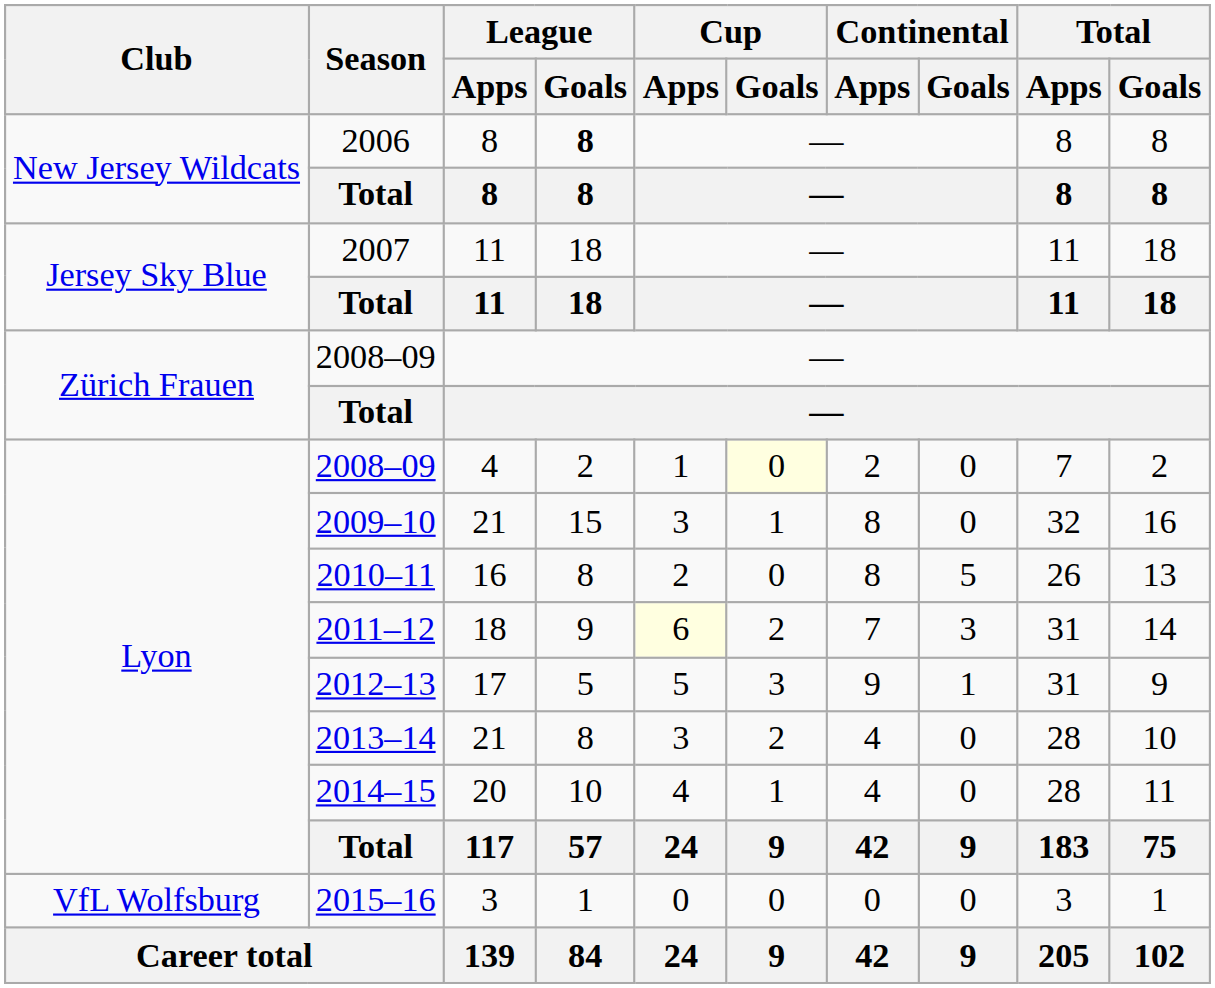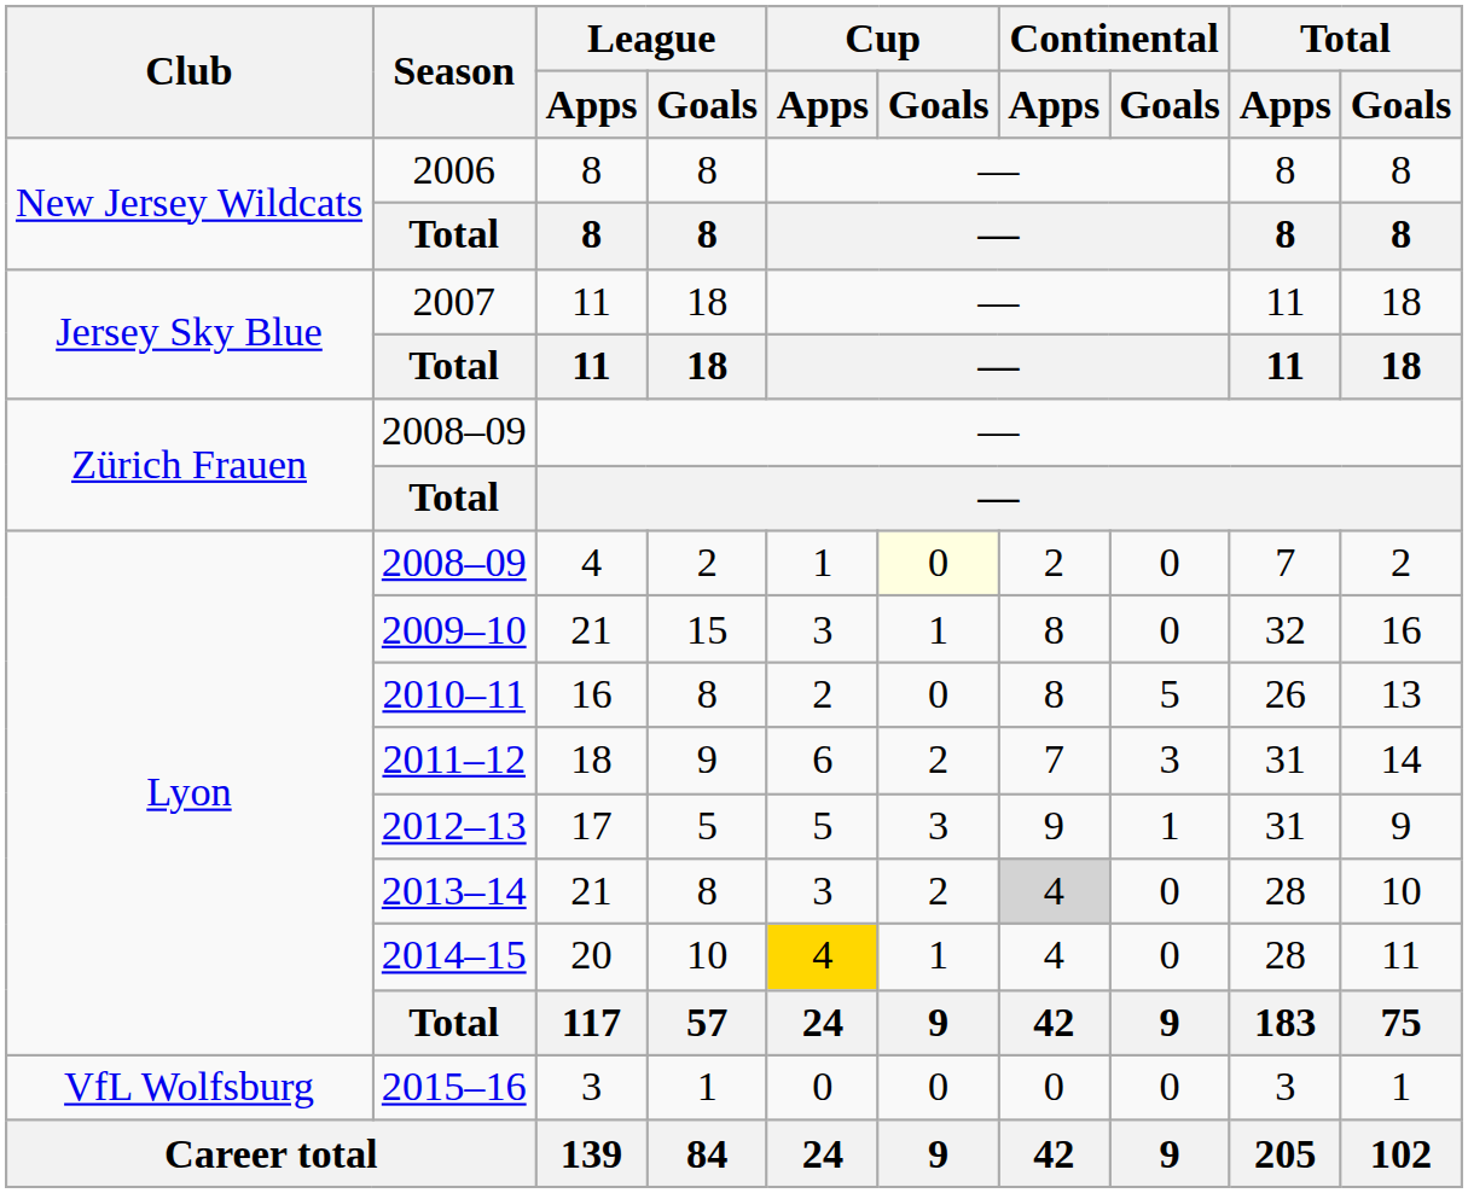2006 | League / Goals: bold -> normal
2011–12 | Cup / Apps: lightyellow background -> no background
2013–14 | Continental / Apps: no background -> lightgrey background
2014–15 | Cup / Apps: no background -> gold background
